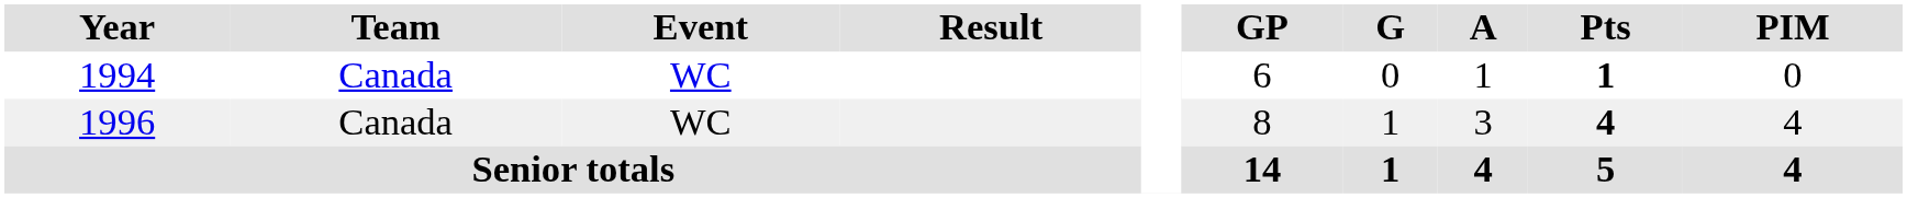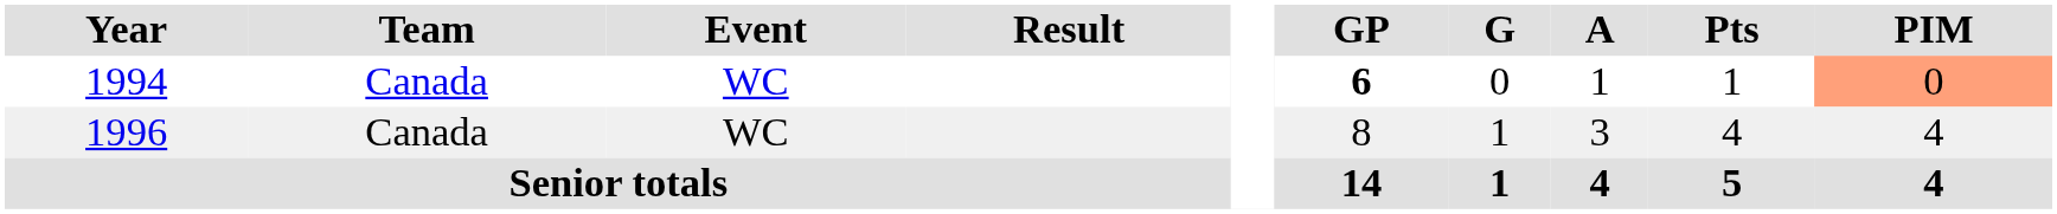1994 | GP: normal -> bold
1994 | Pts: bold -> normal
1994 | PIM: no background -> lightsalmon background
1996 | Pts: bold -> normal
